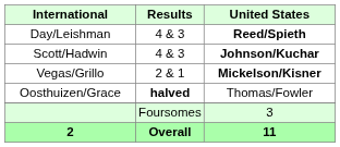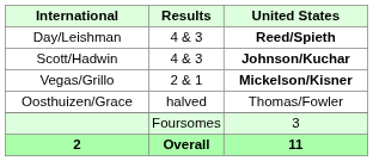Oosthuizen/Grace | Results: bold -> normal
